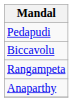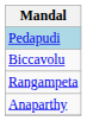row 2 | column 1: no background -> lightblue background
